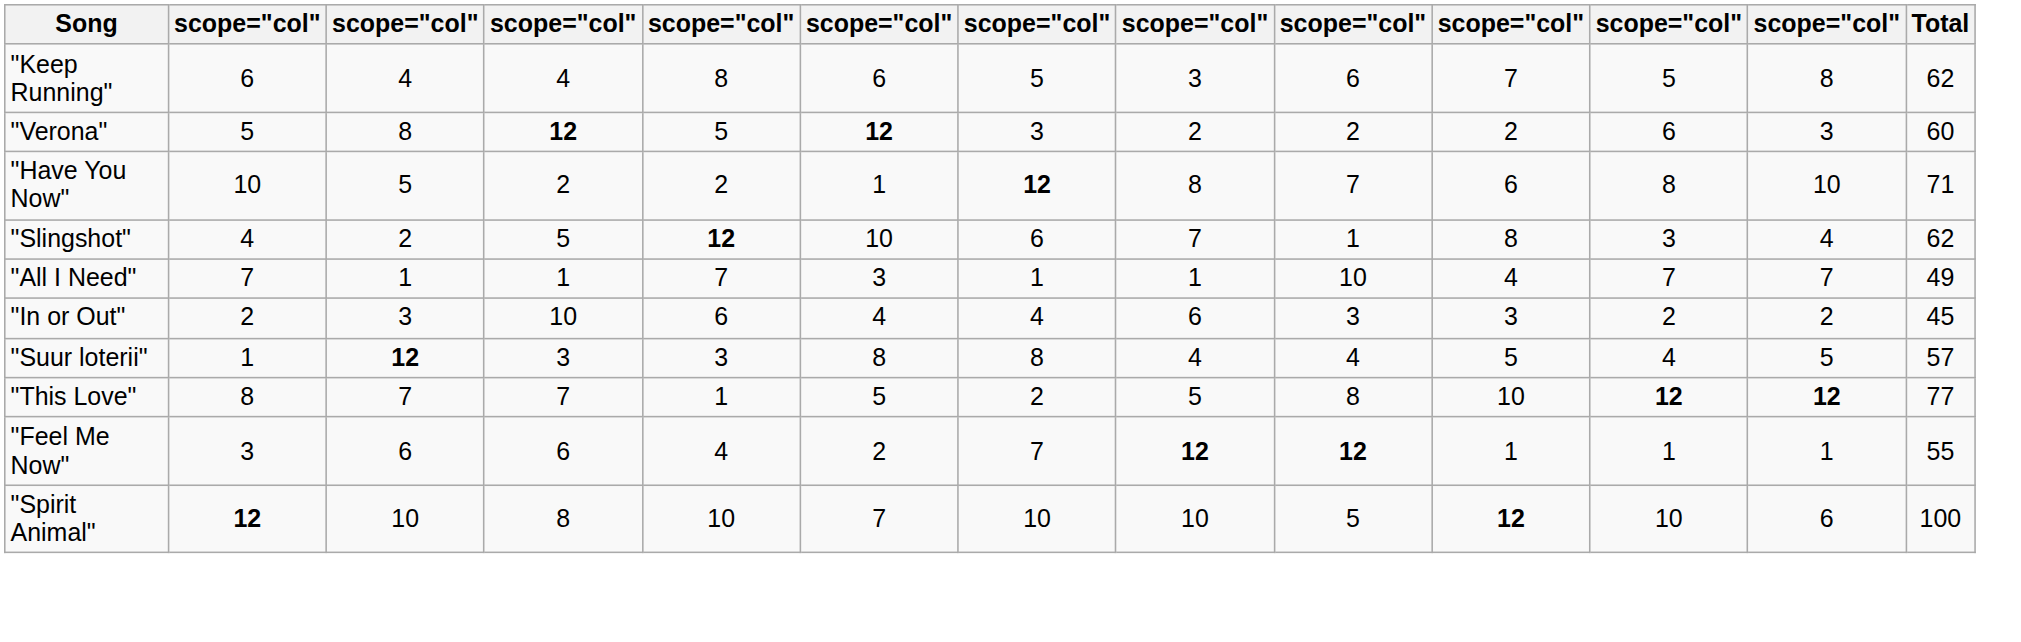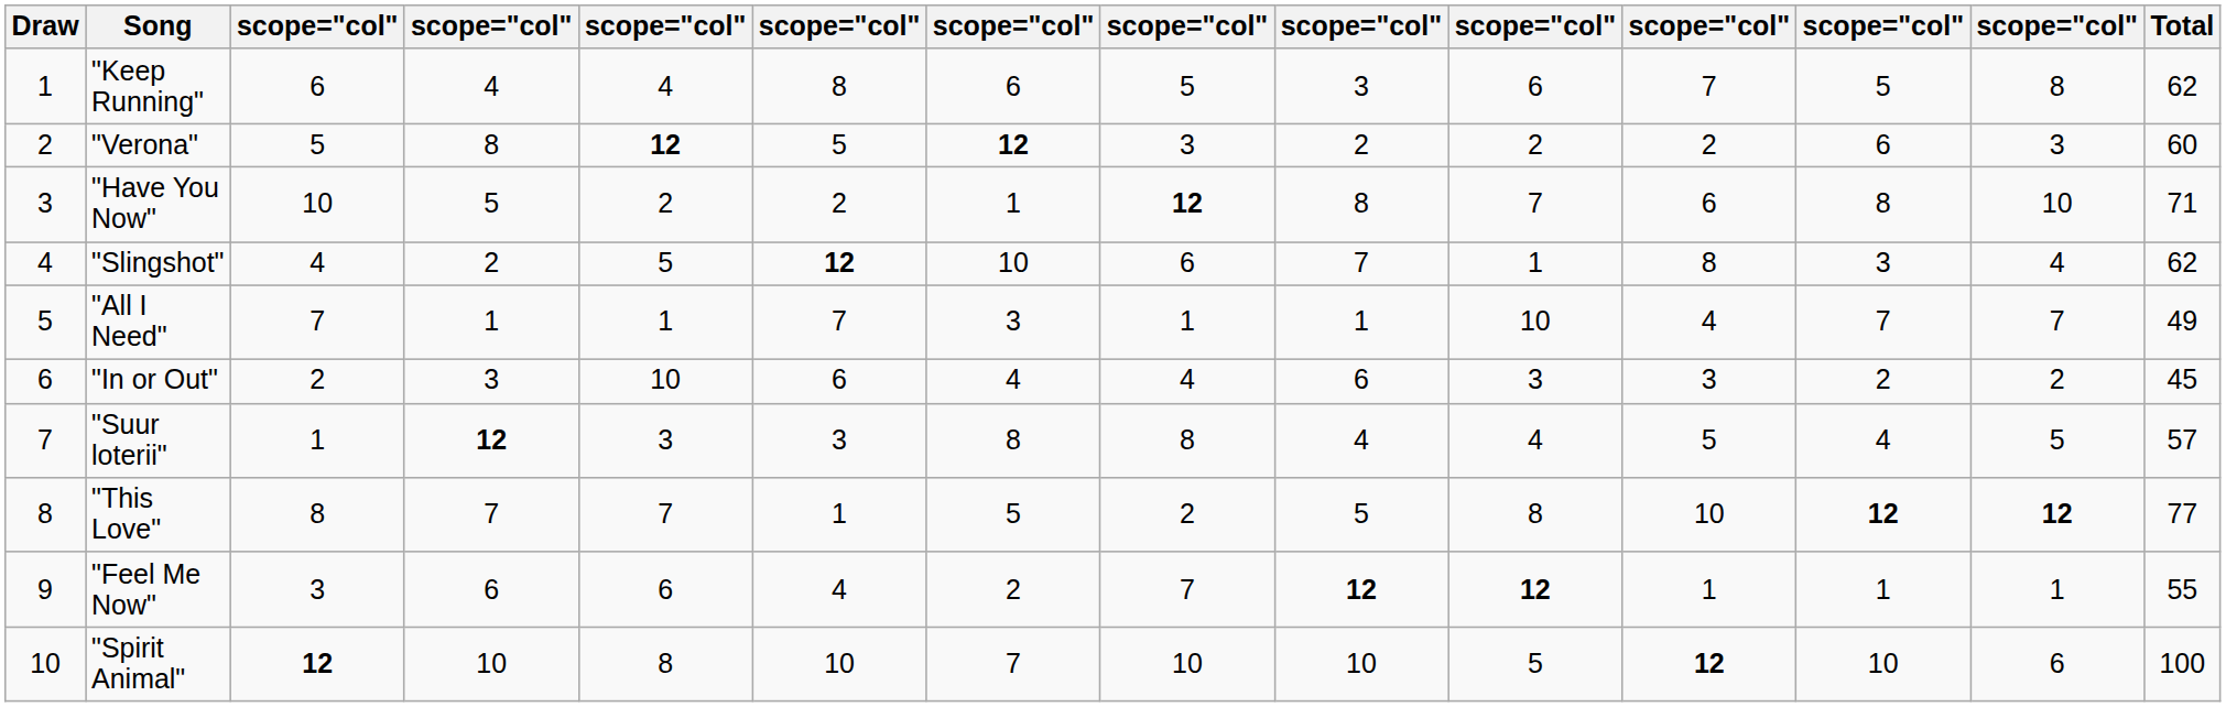+ column: Draw | 1 | 2 | 3 | 4 | 5 | 6 | 7 | 8 | 9 | 10
